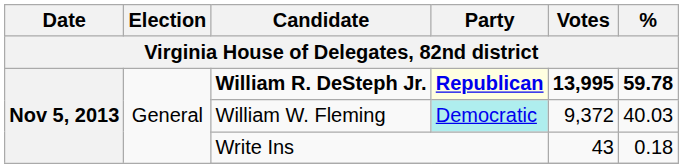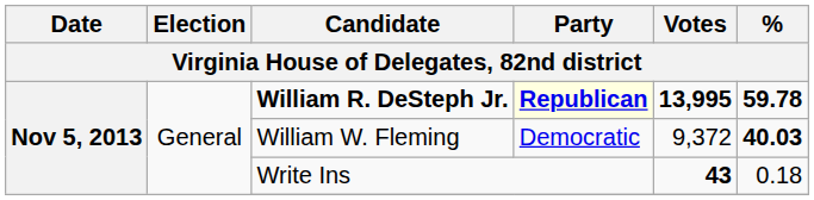William W. Fleming | Party: paleturquoise background -> no background
William W. Fleming | %: normal -> bold
Write Ins | Votes: normal -> bold
